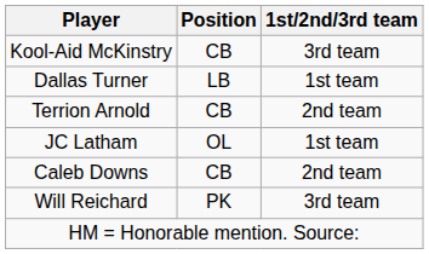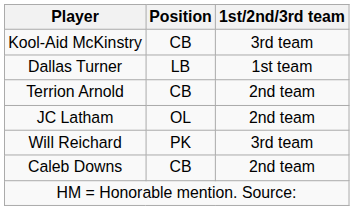JC Latham | 1st/2nd/3rd team: 1st team -> 2nd team
rows swapped: Will Reichard <-> Caleb Downs
